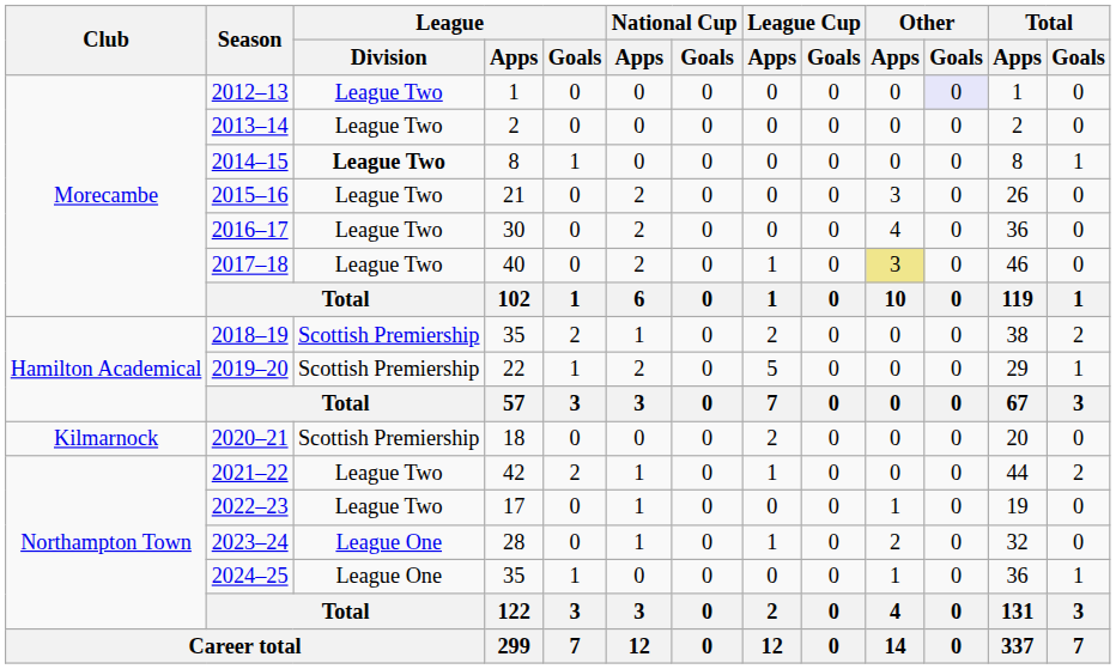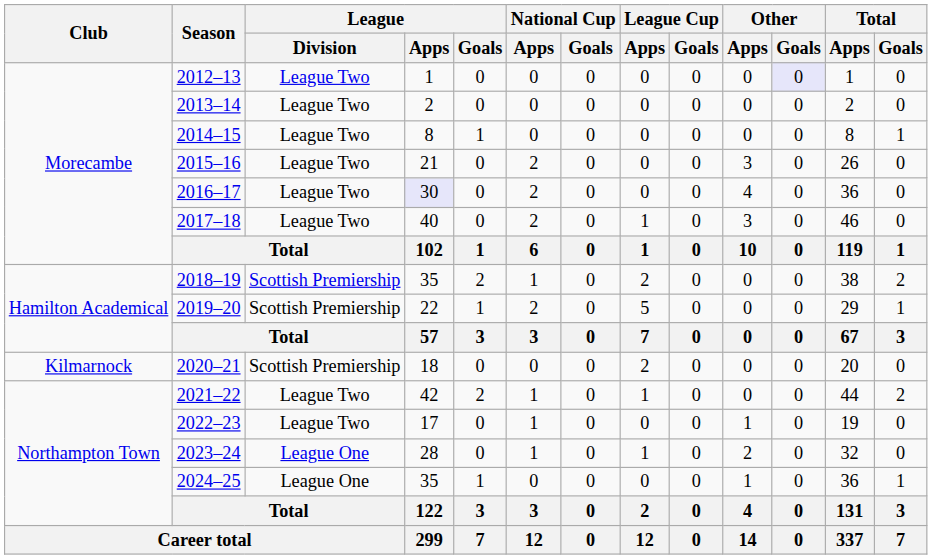2014–15 | League / Division: bold -> normal
2016–17 | League / Apps: no background -> lavender background
2017–18 | Other / Apps: khaki background -> no background
